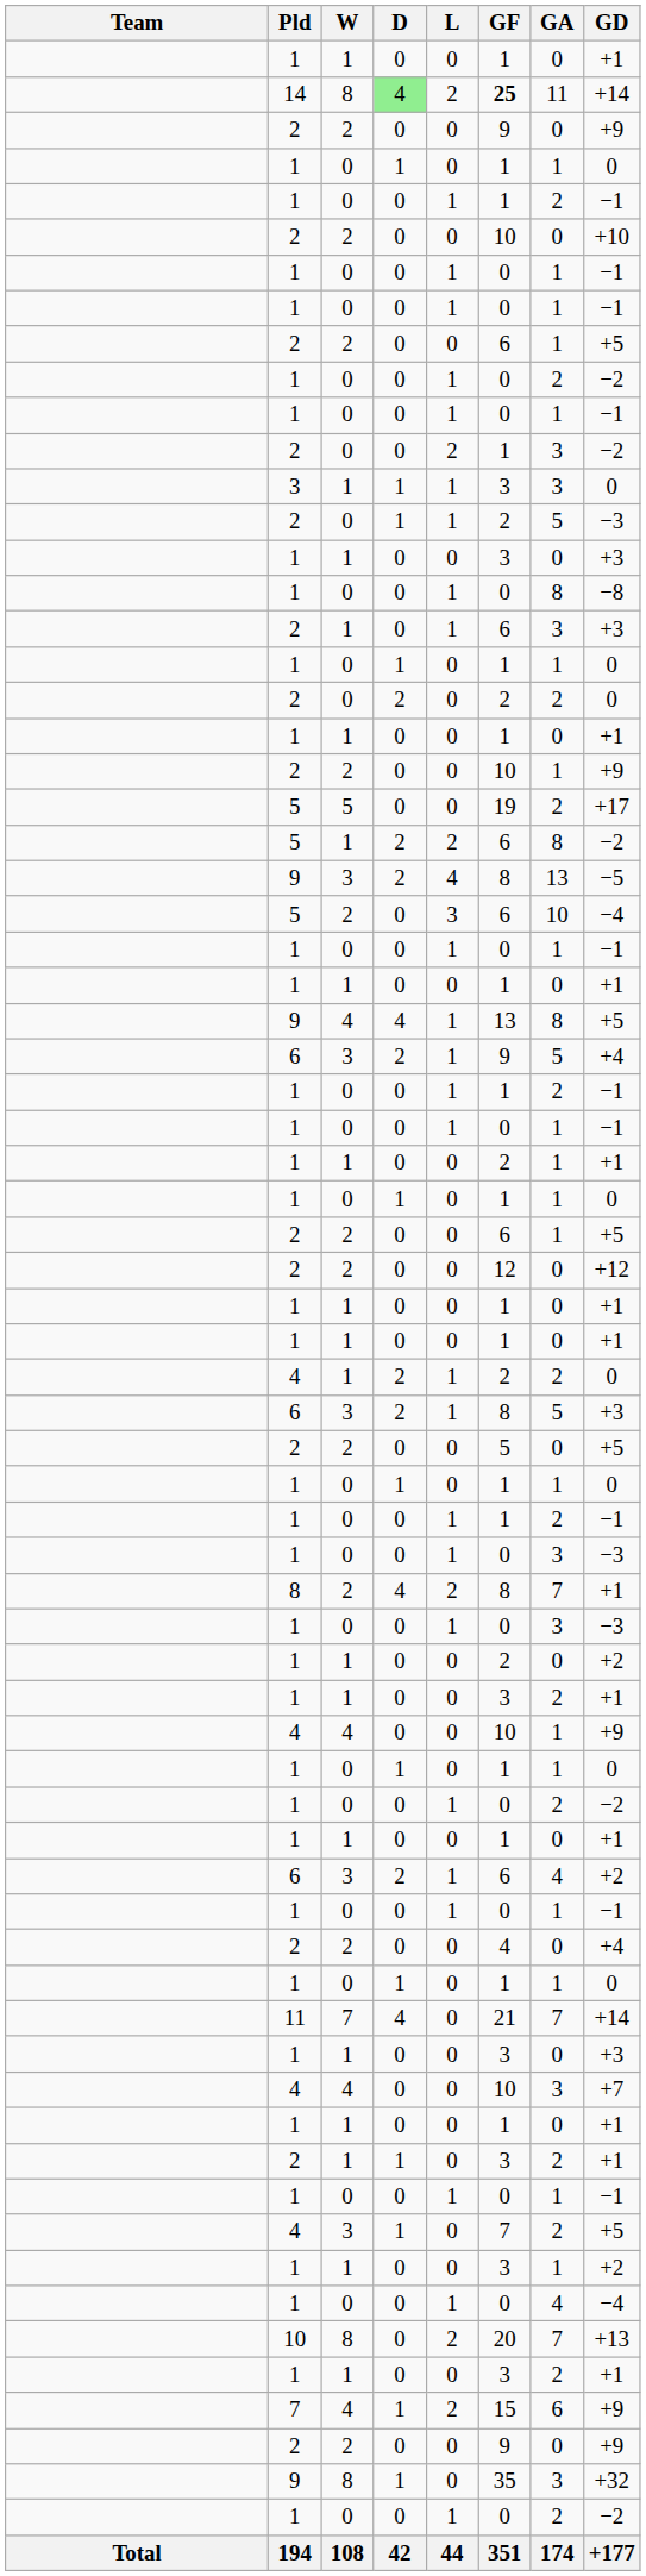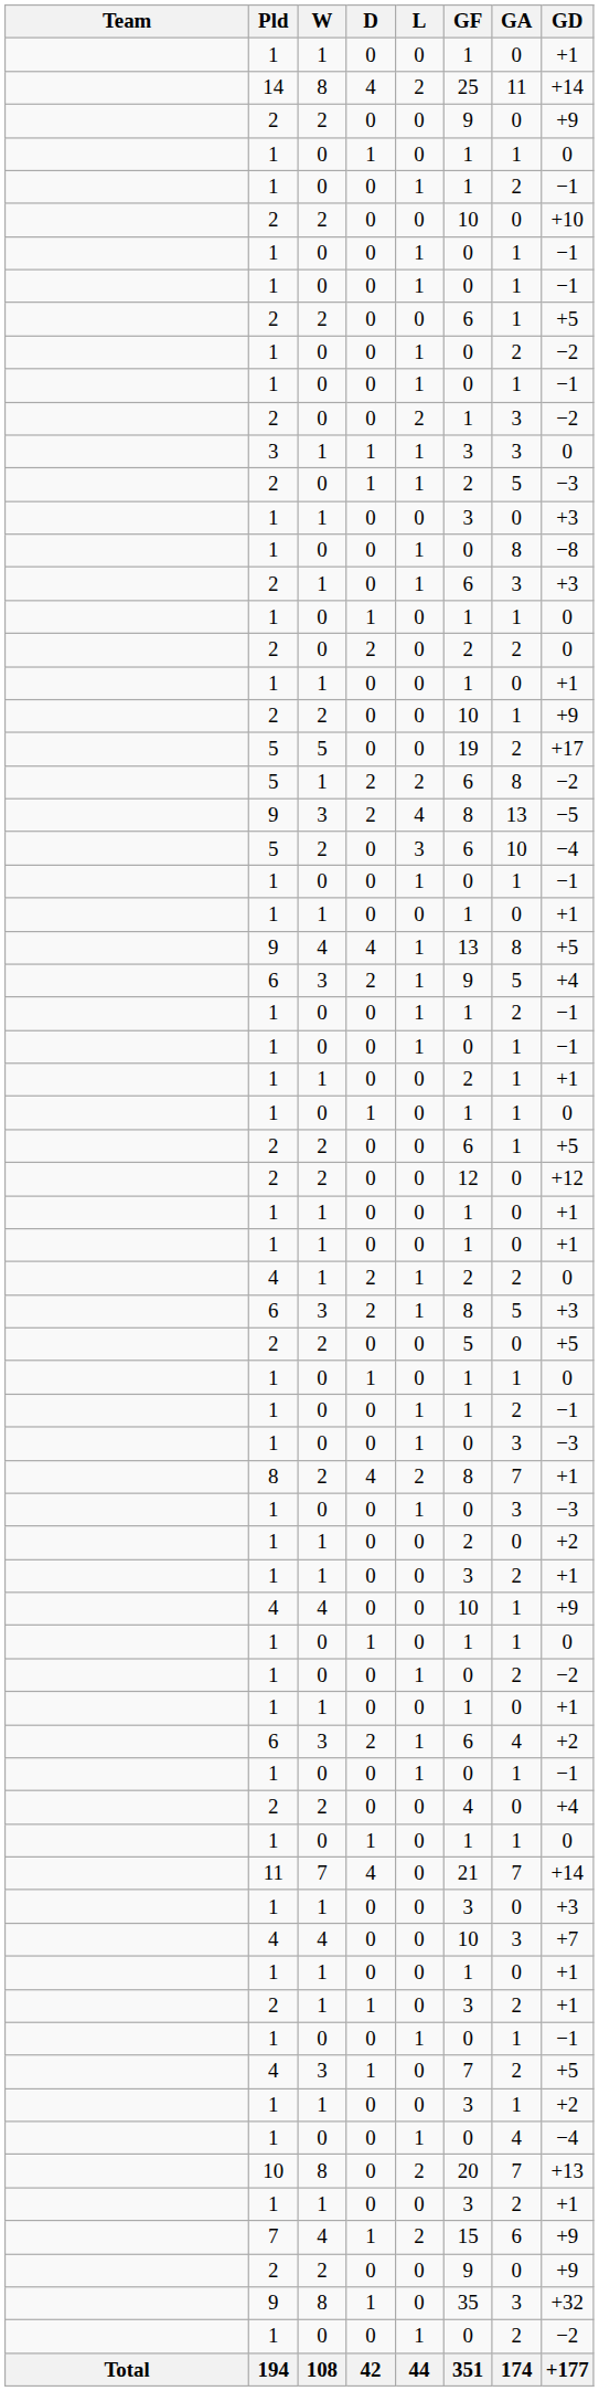14 | D: lightgreen background -> no background
14 | GF: bold -> normal
